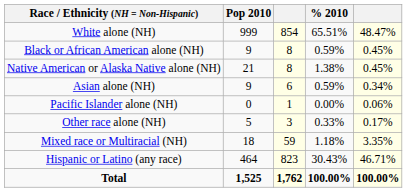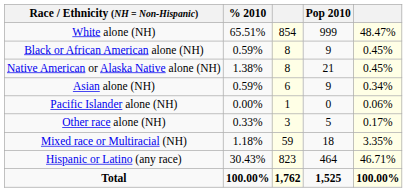columns swapped: Pop 2010 <-> % 2010
